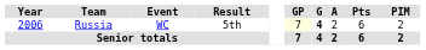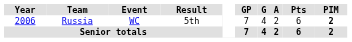Russia | GP: lightyellow background -> no background
Russia | G: bold -> normal
Russia | PIM: normal -> bold
